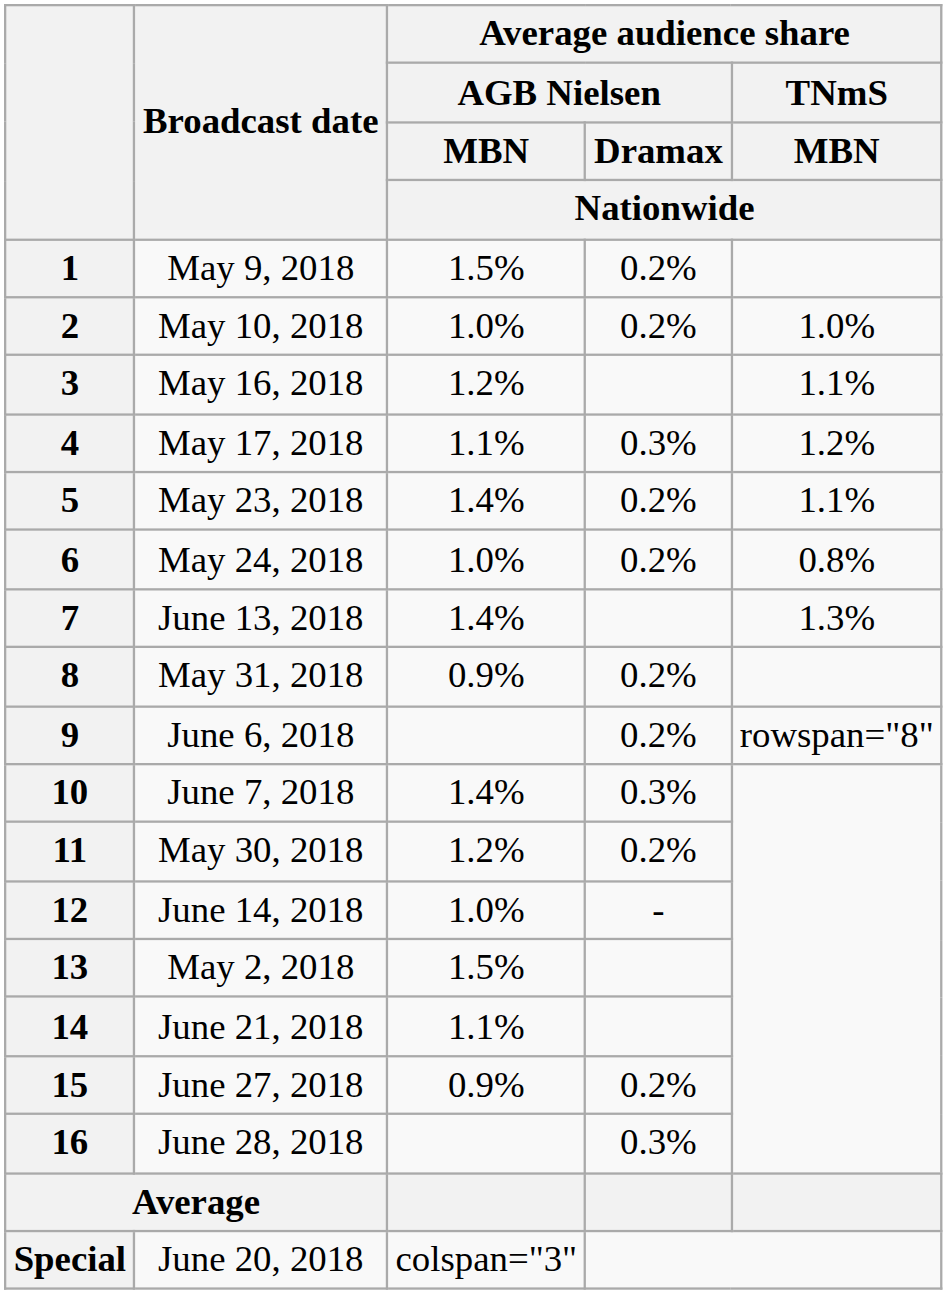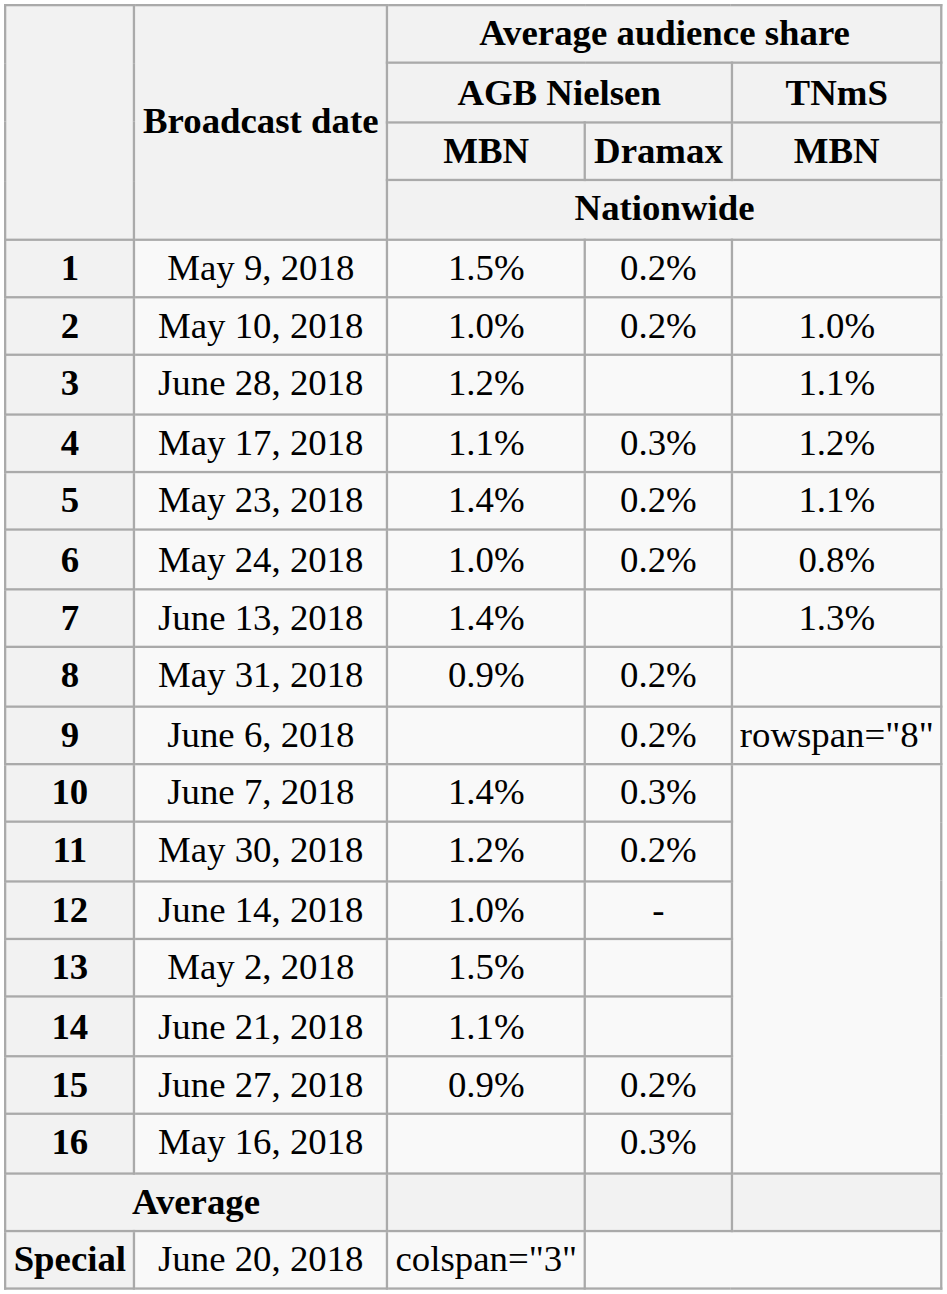3 | Broadcast date: May 16, 2018 -> June 28, 2018
16 | Broadcast date: June 28, 2018 -> May 16, 2018
